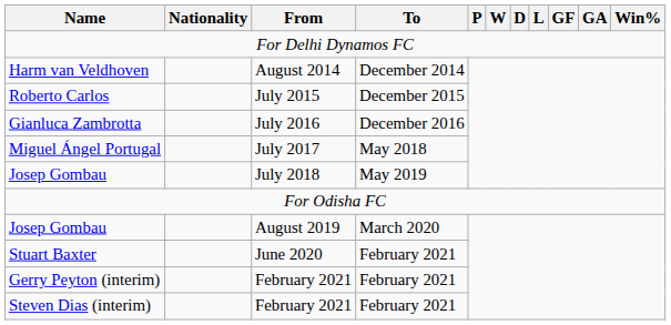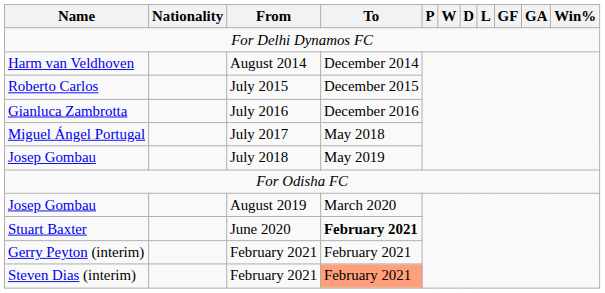Stuart Baxter | To: normal -> bold
Steven Dias (interim) | To: no background -> lightsalmon background
